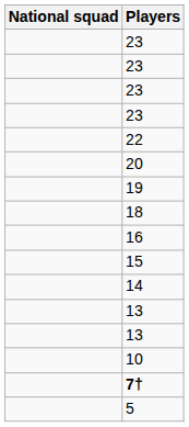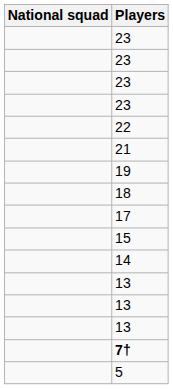row 7 | Players: 20 -> 21
row 10 | Players: 16 -> 17
row 15 | Players: 10 -> 13
